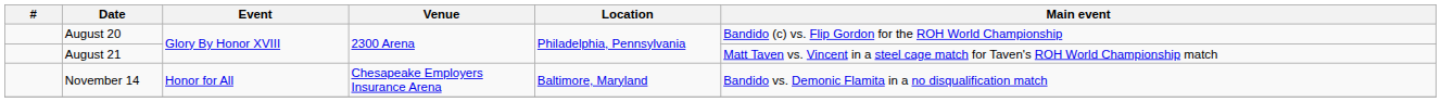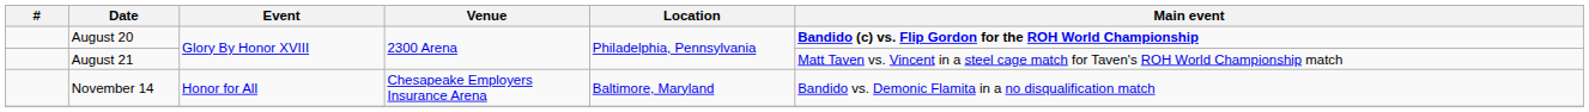August 20 | Main event: normal -> bold
